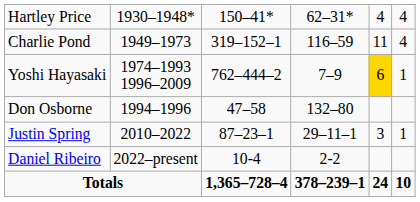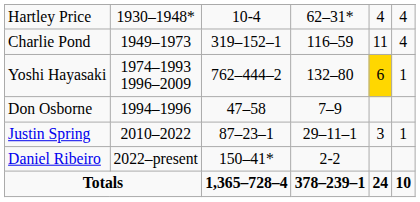Hartley Price | column 3: 150–41* -> 10-4
Yoshi Hayasaki | column 4: 7–9 -> 132–80
Don Osborne | column 4: 132–80 -> 7–9
Daniel Ribeiro | column 3: 10-4 -> 150–41*
